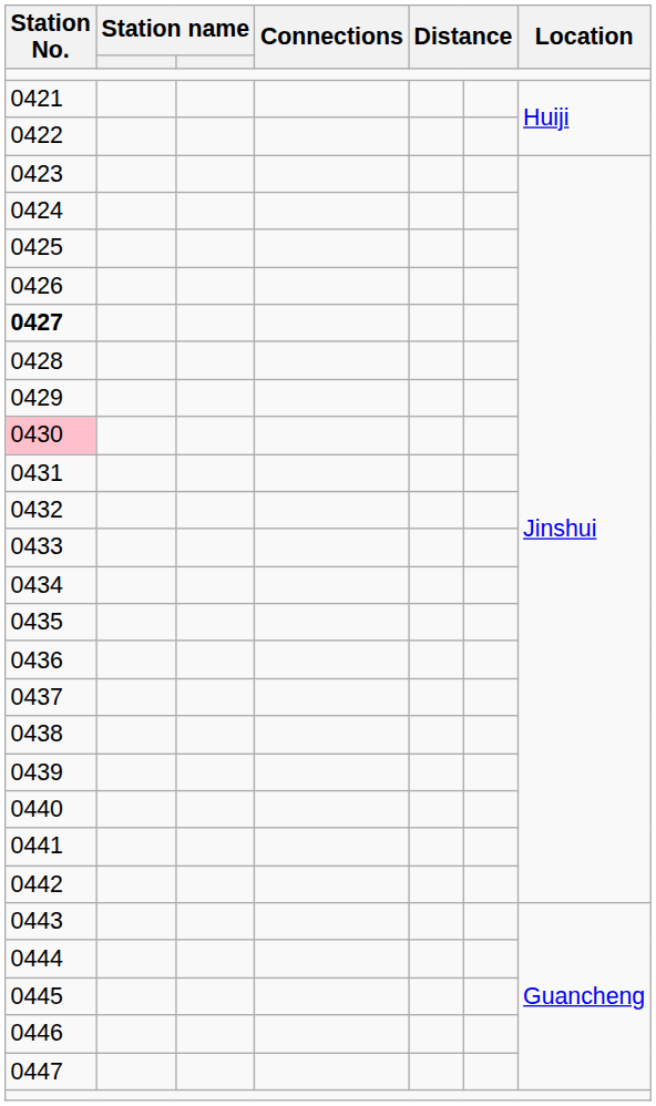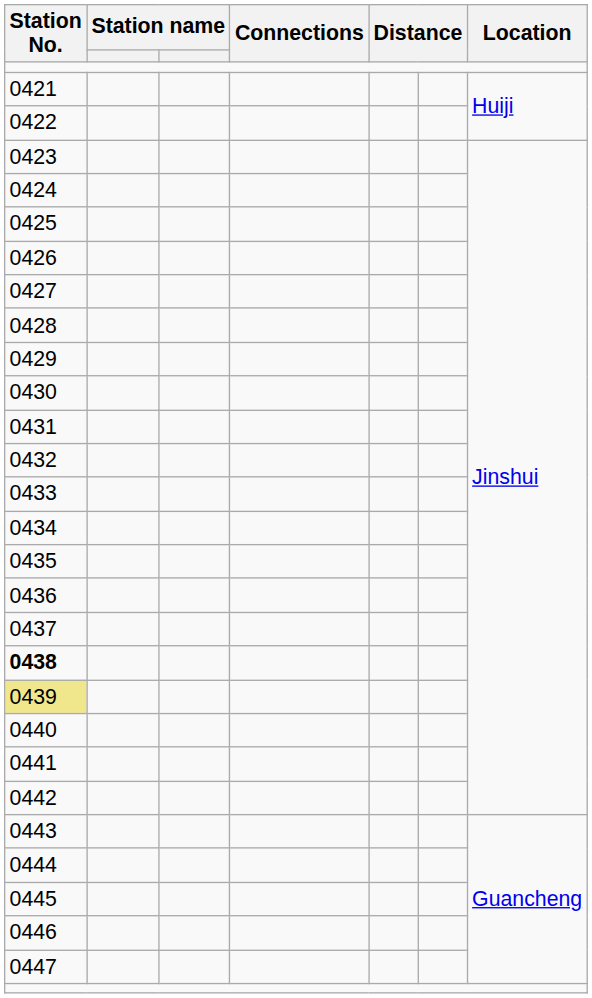0427 | Station No.: bold -> normal
0430 | Station No.: pink background -> no background
0438 | Station No.: normal -> bold
0439 | Station No.: no background -> khaki background
